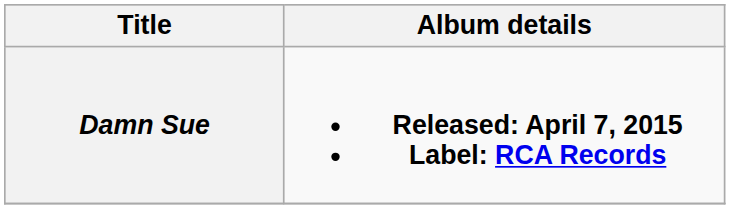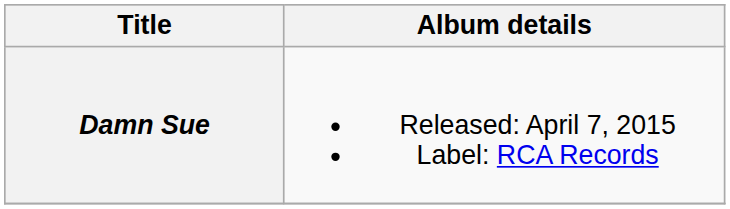Damn Sue | Album details: bold -> normal
